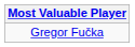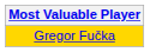row 2 | column 1: no background -> gold background
